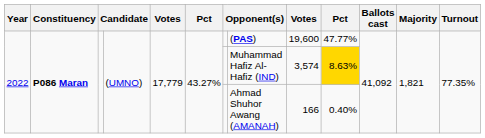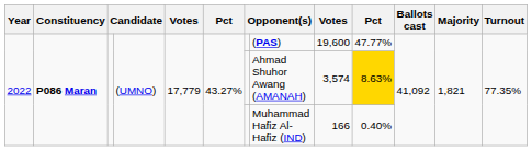row 3 | column 8: Muhammad Hafiz Al-Hafiz (IND) -> Ahmad Shuhor Awang (AMANAH)
row 4 | column 8: Ahmad Shuhor Awang (AMANAH) -> Muhammad Hafiz Al-Hafiz (IND)
